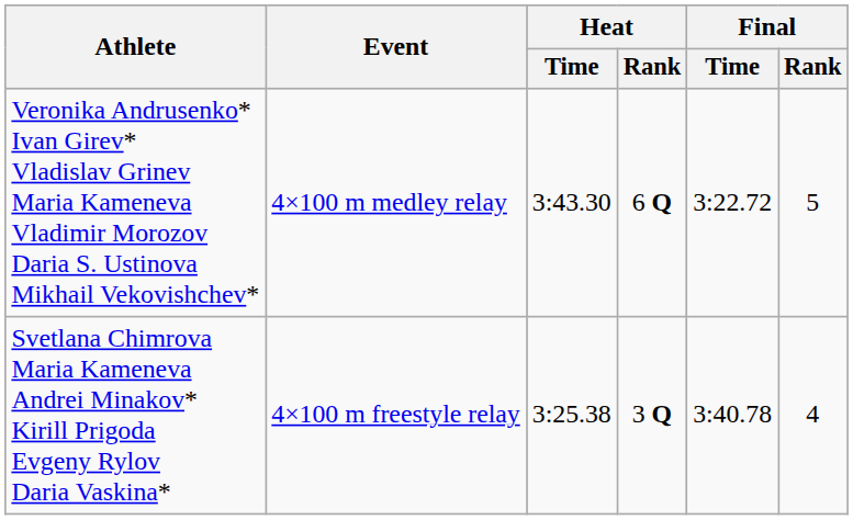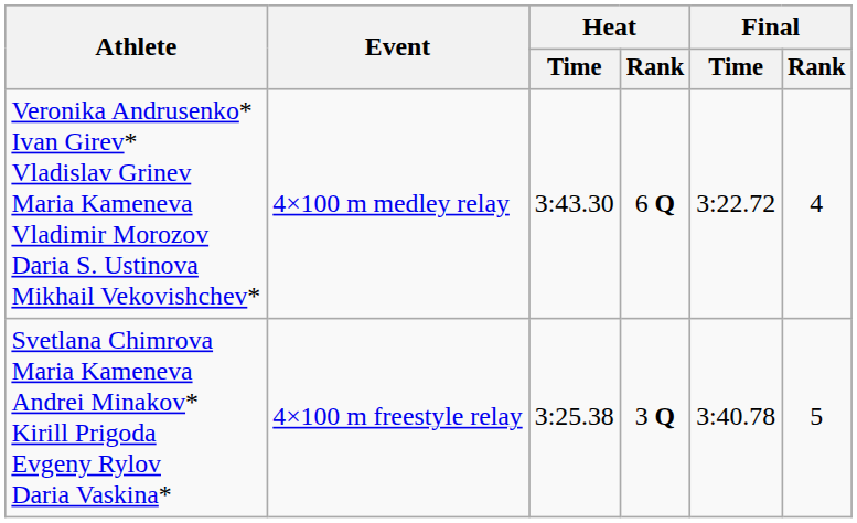row 3 | Final / Rank: 5 -> 4
row 4 | Final / Rank: 4 -> 5
